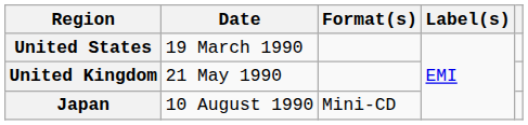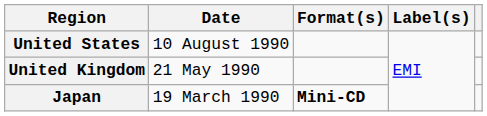United States | Date: 19 March 1990 -> 10 August 1990
Japan | Date: 10 August 1990 -> 19 March 1990
Japan | Format(s): normal -> bold
